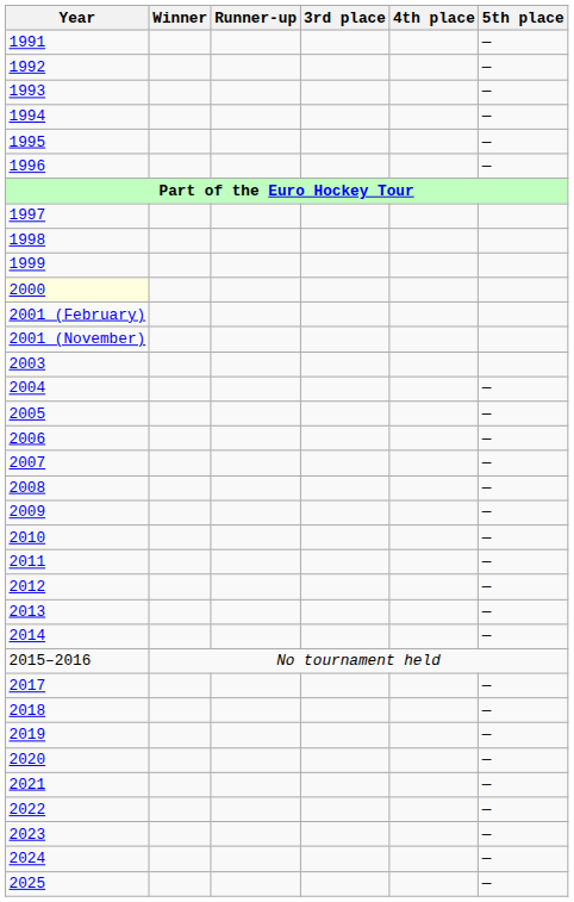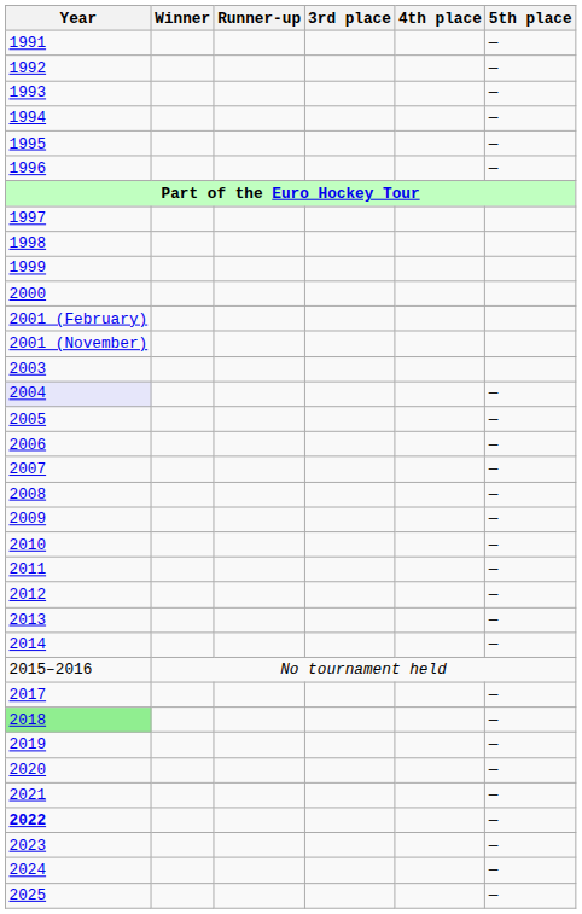2000 | Year: lightyellow background -> no background
2004 | Year: no background -> lavender background
2018 | Year: no background -> lightgreen background
2022 | Year: normal -> bold
